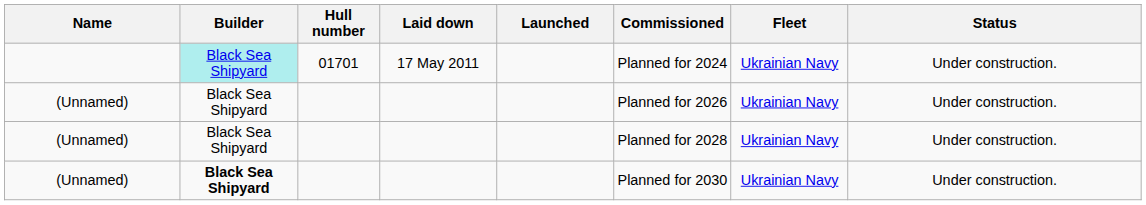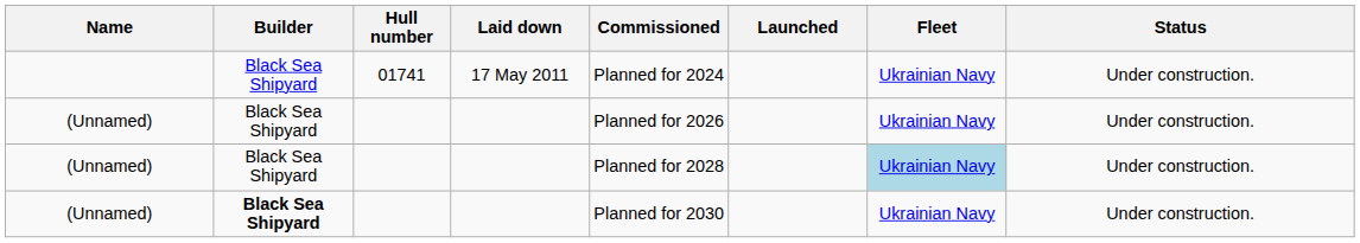columns swapped: Launched <-> Commissioned
row 2 | Builder: paleturquoise background -> no background
row 2 | Hull number: 01701 -> 01741
row 4 | Fleet: no background -> lightblue background
